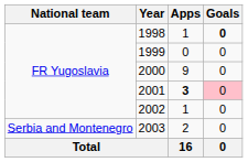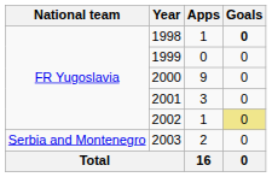2001 | Apps: bold -> normal
2001 | Goals: pink background -> no background
2002 | Goals: no background -> khaki background
